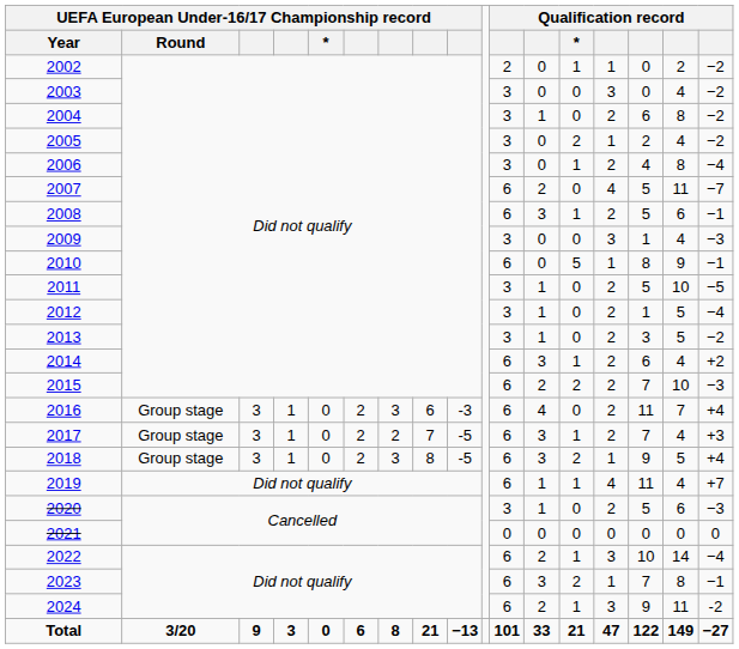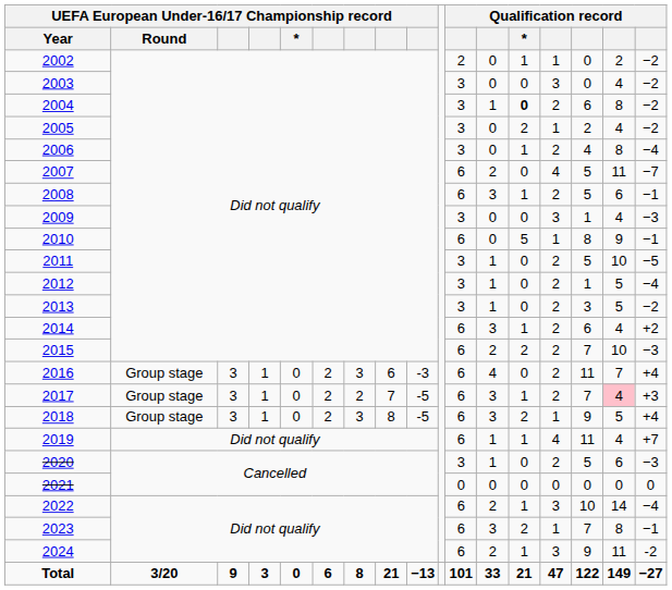2004 | Qualification record / *: normal -> bold
2017 | column 16: no background -> pink background
